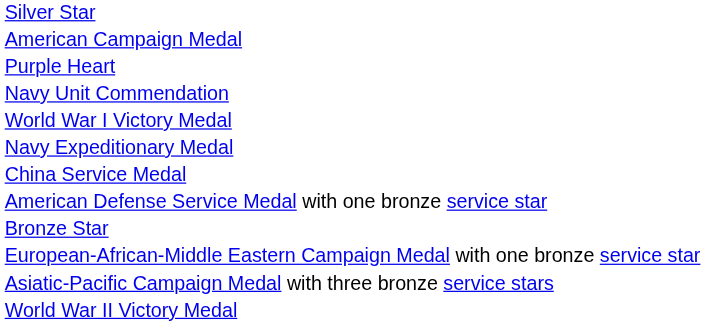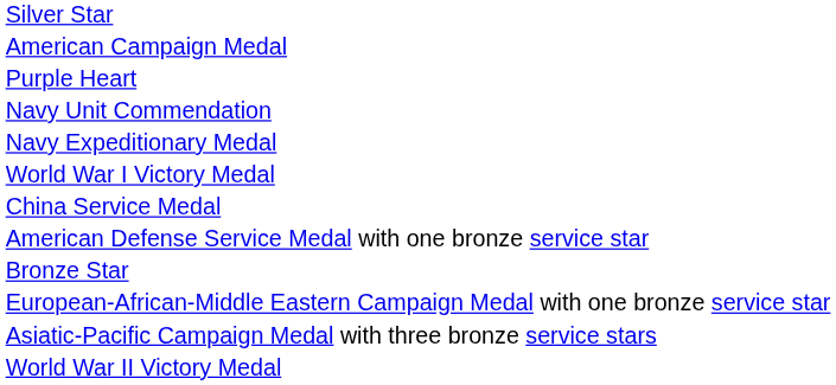row 5 | column 1: World War I Victory Medal -> Navy Expeditionary Medal
row 6 | column 1: Navy Expeditionary Medal -> World War I Victory Medal
